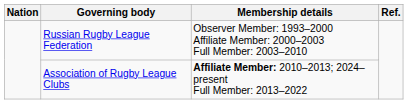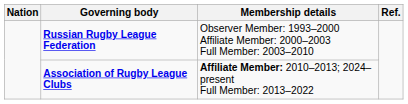Russian Rugby League Federation | Governing body: normal -> bold
Association of Rugby League Clubs | Governing body: normal -> bold
